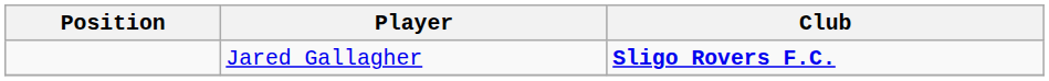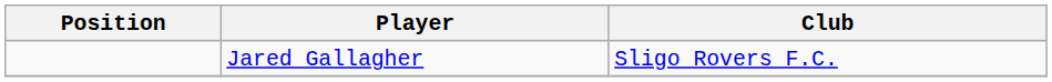Jared Gallagher | Club: bold -> normal
